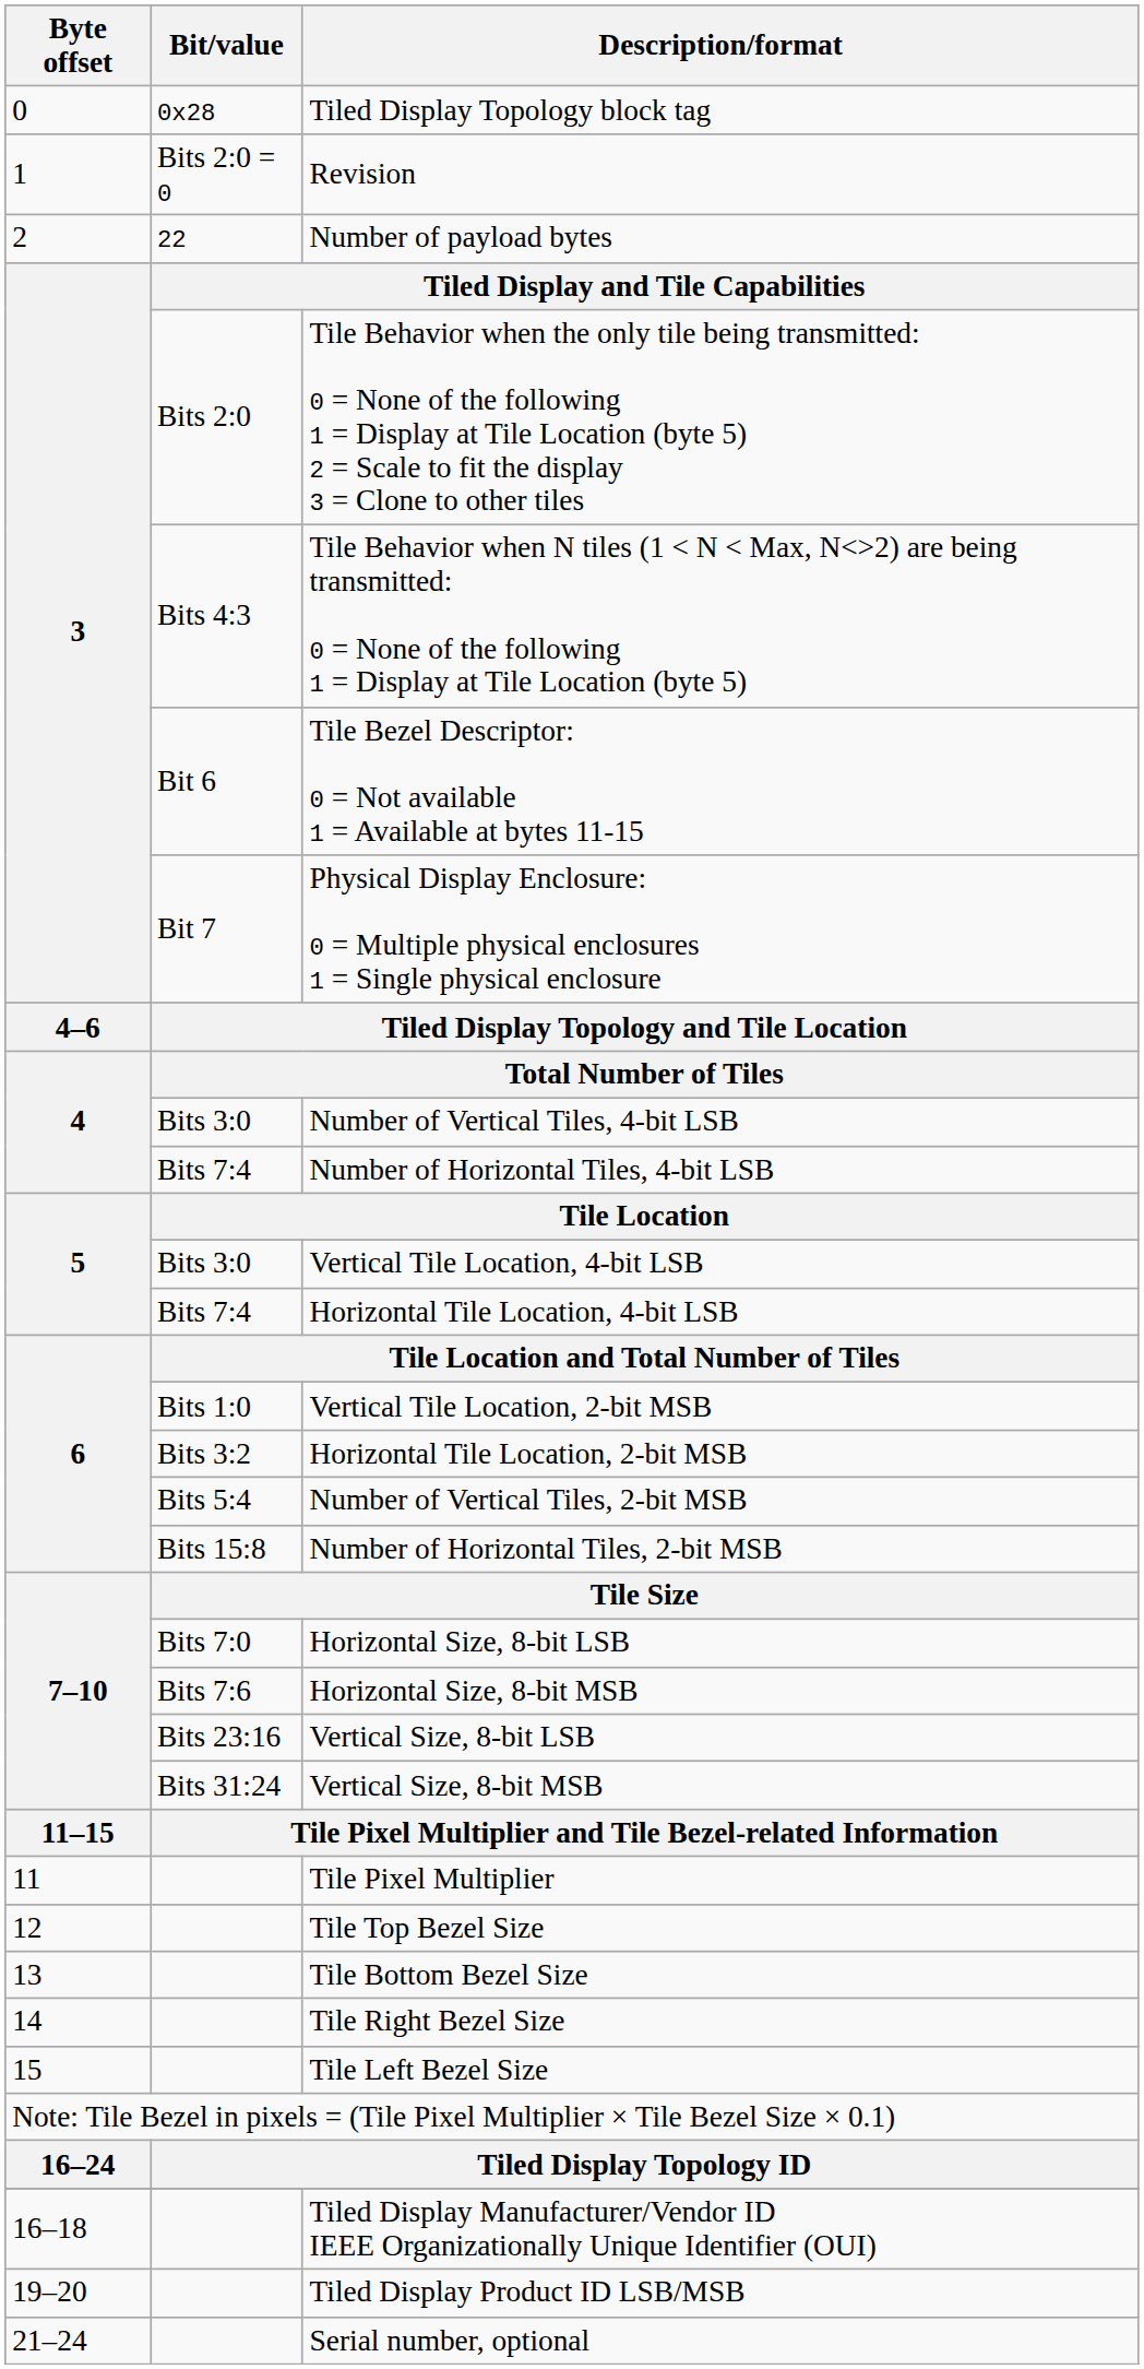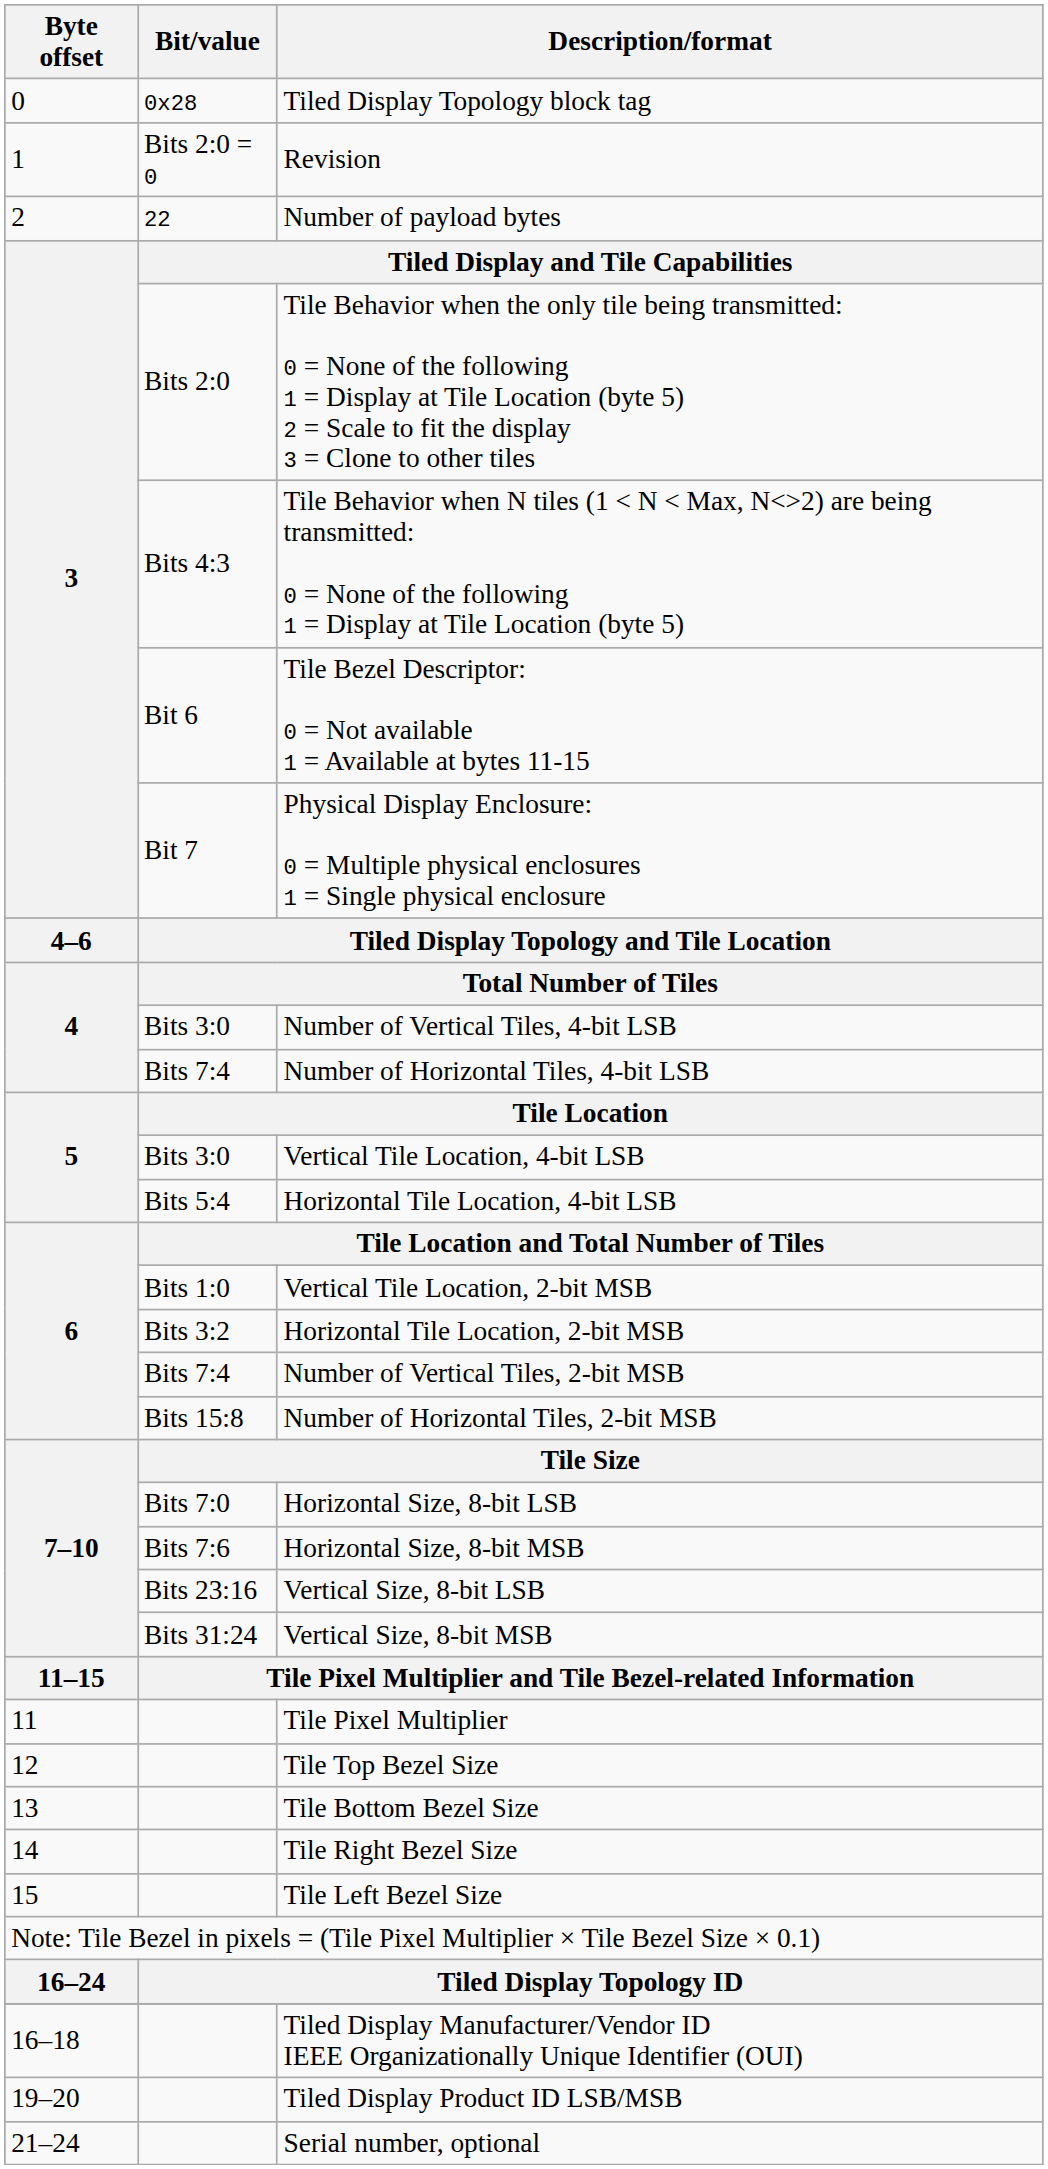Horizontal Tile Location, 4-bit LSB | Bit/value: Bits 7:4 -> Bits 5:4
Number of Vertical Tiles, 2-bit MSB | Bit/value: Bits 5:4 -> Bits 7:4
